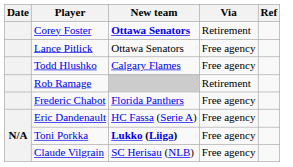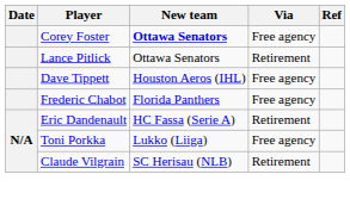Corey Foster | Via: Retirement -> Free agency
Lance Pitlick | Via: Free agency -> Retirement
- row: Todd Hlushko | Calgary Flames | Free agency
- row: Rob Ramage | Retirement
+ row: Dave Tippett | Houston Aeros (IHL) | Free agency
Eric Dandenault | Via: Free agency -> Retirement
Toni Porkka | New team: bold -> normal
Claude Vilgrain | Via: Free agency -> Retirement
